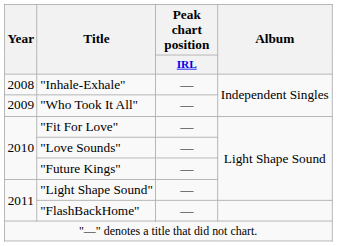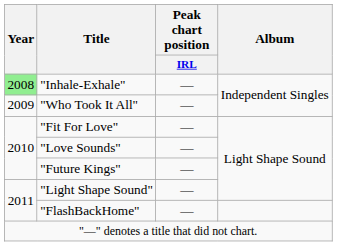"Inhale-Exhale" | Year: no background -> lightgreen background
